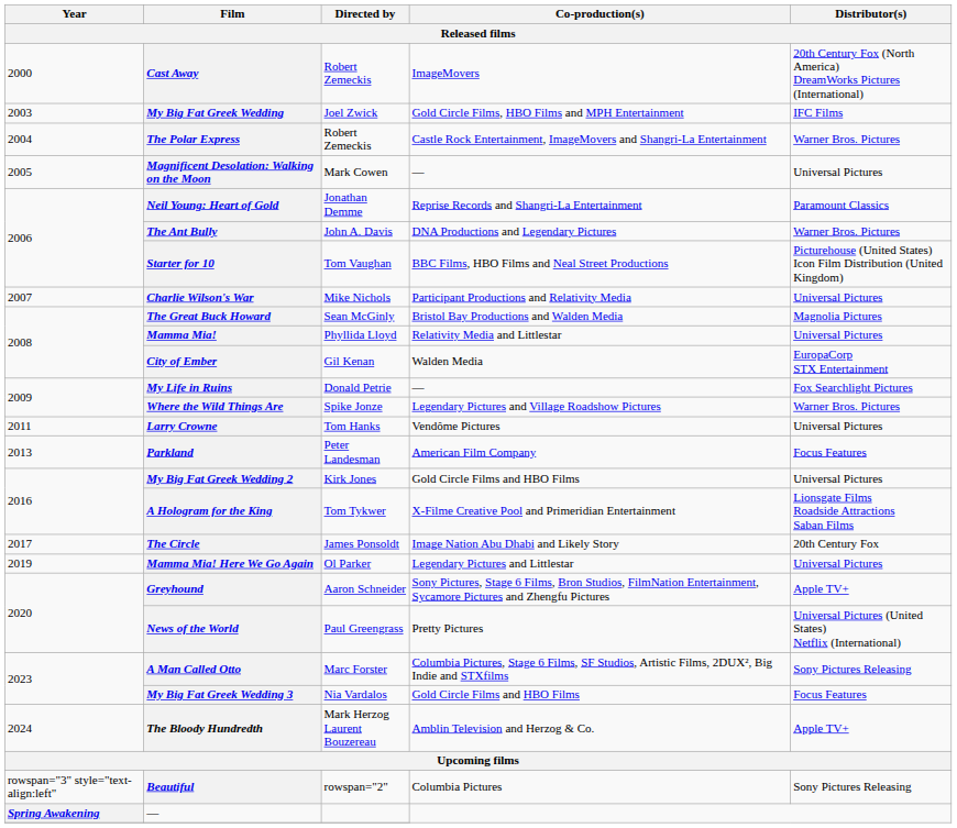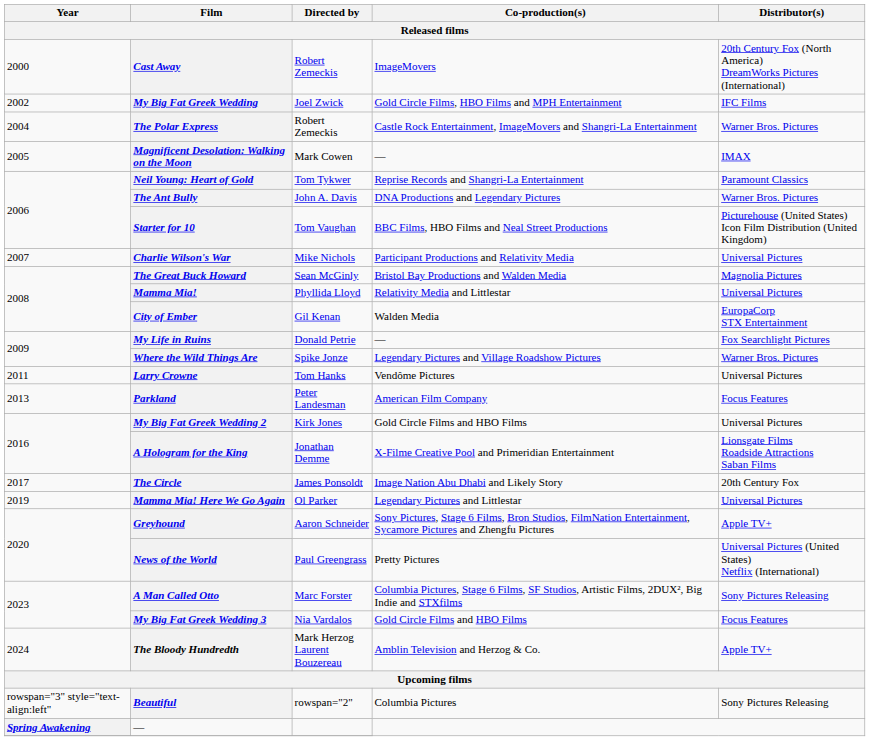My Big Fat Greek Wedding | Year: 2003 -> 2002
Magnificent Desolation: Walking on the Moon | Distributor(s): Universal Pictures -> IMAX
Neil Young: Heart of Gold | Directed by: Jonathan Demme -> Tom Tykwer
A Hologram for the King | Directed by: Tom Tykwer -> Jonathan Demme
